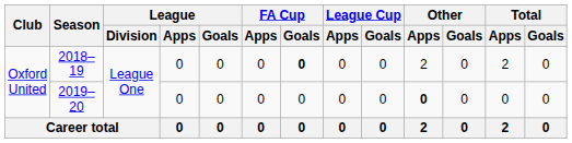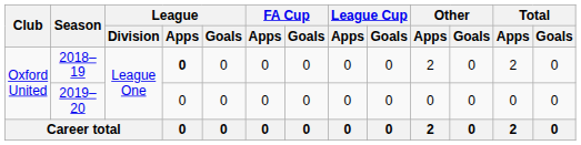2018–19 | League / Apps: normal -> bold
2018–19 | FA Cup / Goals: bold -> normal
2019–20 | Other / Apps: bold -> normal
